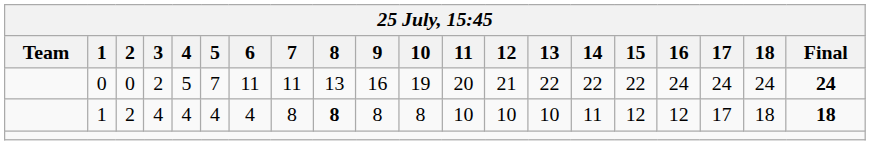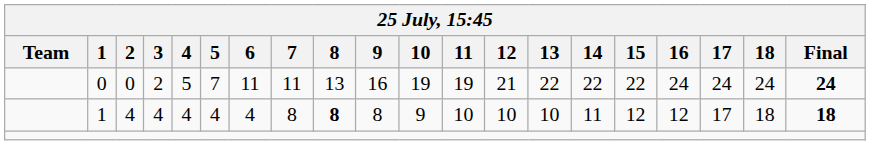row 3 | 11: 20 -> 19
row 4 | 2: 2 -> 4
row 4 | 10: 8 -> 9
